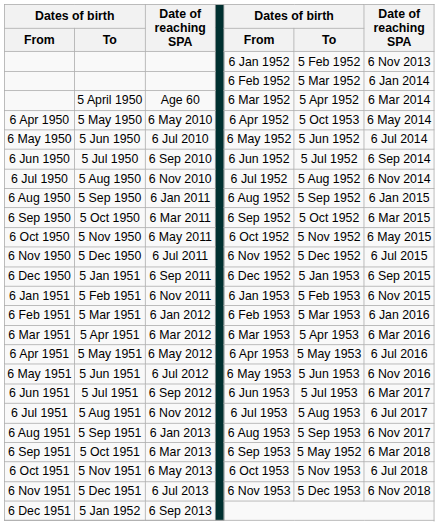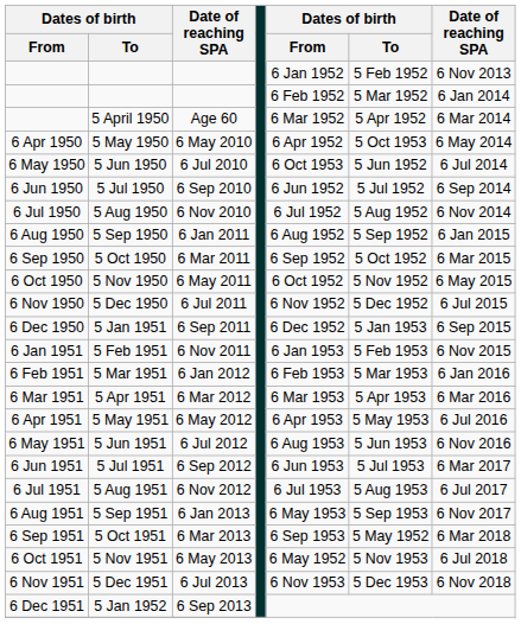5 Jun 1950 | column 5: 6 May 1952 -> 6 Oct 1953
5 Jun 1951 | column 5: 6 May 1953 -> 6 Aug 1953
5 Sep 1951 | column 5: 6 Aug 1953 -> 6 May 1953
5 Nov 1951 | column 5: 6 Oct 1953 -> 6 May 1952
